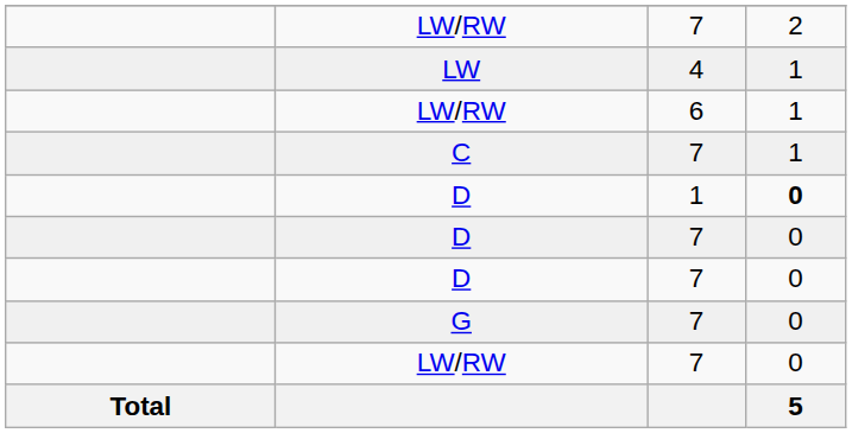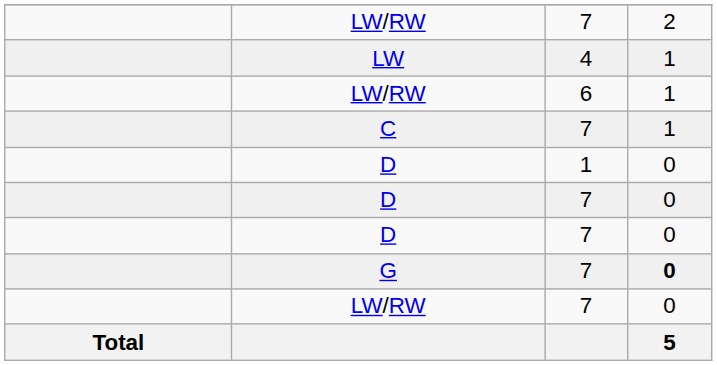D / 1 | column 4: bold -> normal
G | column 4: normal -> bold
